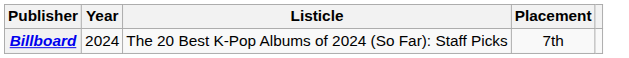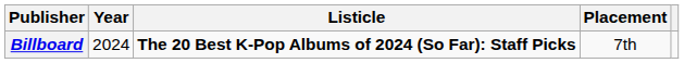Billboard | Listicle: normal -> bold
